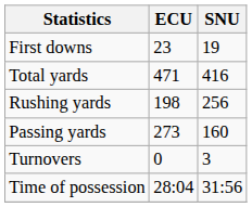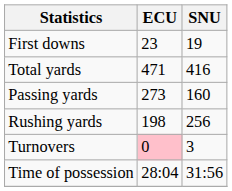rows swapped: Rushing yards <-> Passing yards
Turnovers | ECU: no background -> pink background
